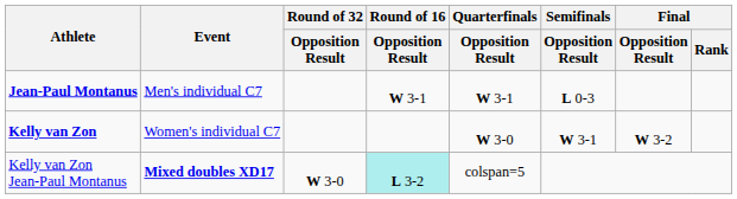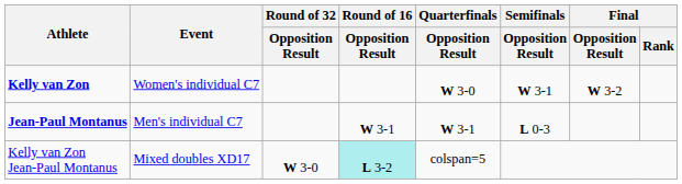rows swapped: Jean-Paul Montanus <-> Kelly van Zon
Kelly van Zon Jean-Paul Montanus | Event: bold -> normal
